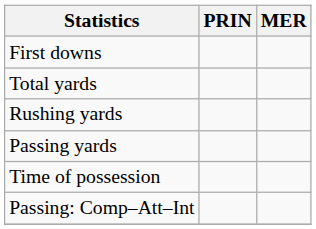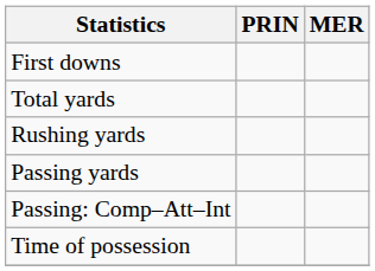rows swapped: Passing: Comp–Att–Int <-> Time of possession
